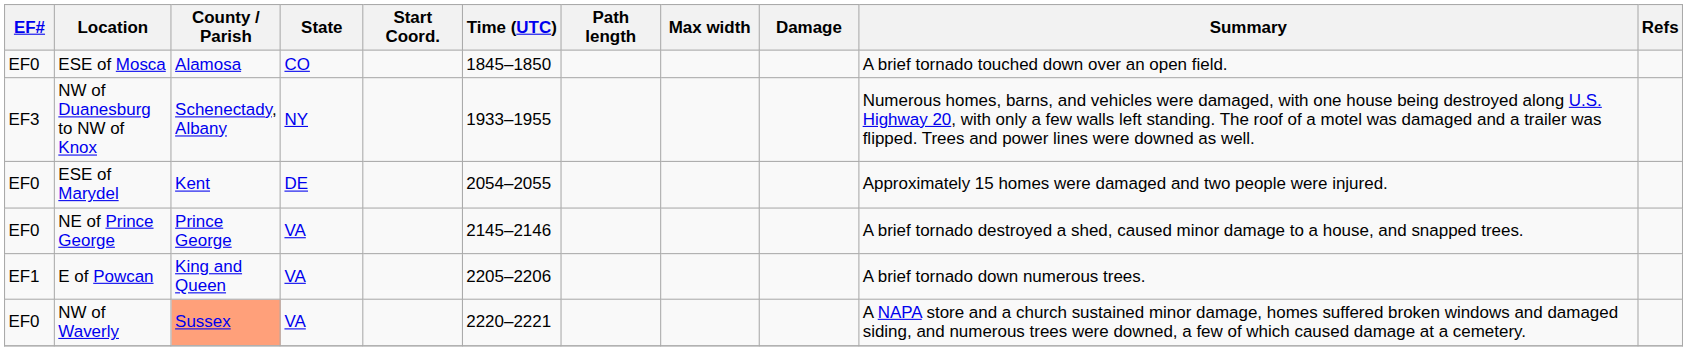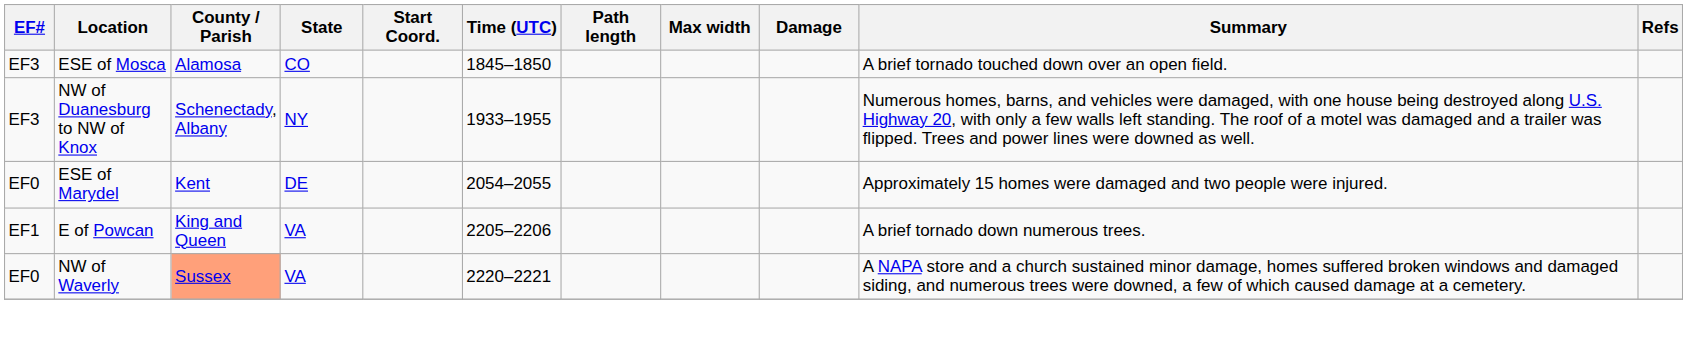ESE of Mosca | EF#: EF0 -> EF3
- row: EF0 | NE of Prince George | Prince George | VA | 2145–2146 | A brief tornado destroyed a shed, caused minor damage to a house, and snapped trees.
